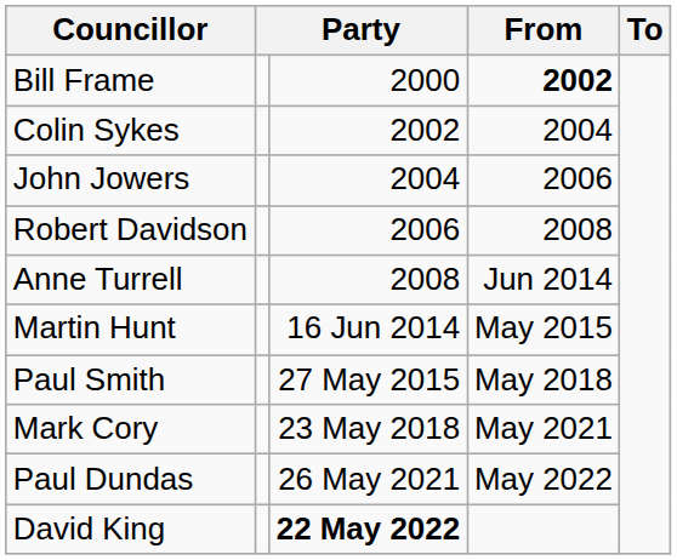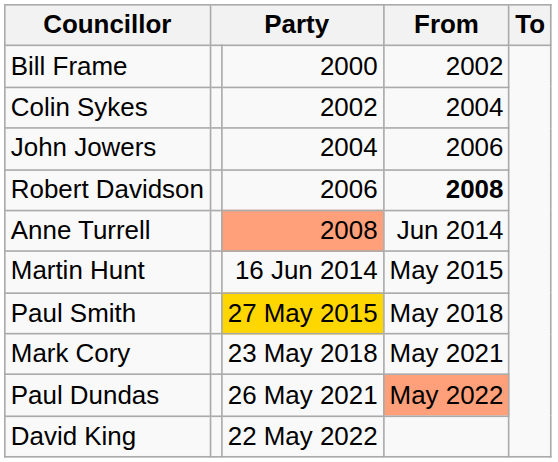Bill Frame | From: bold -> normal
Robert Davidson | From: normal -> bold
Anne Turrell | column 3: no background -> lightsalmon background
Paul Smith | column 3: no background -> gold background
Paul Dundas | From: no background -> lightsalmon background
David King | column 3: bold -> normal
